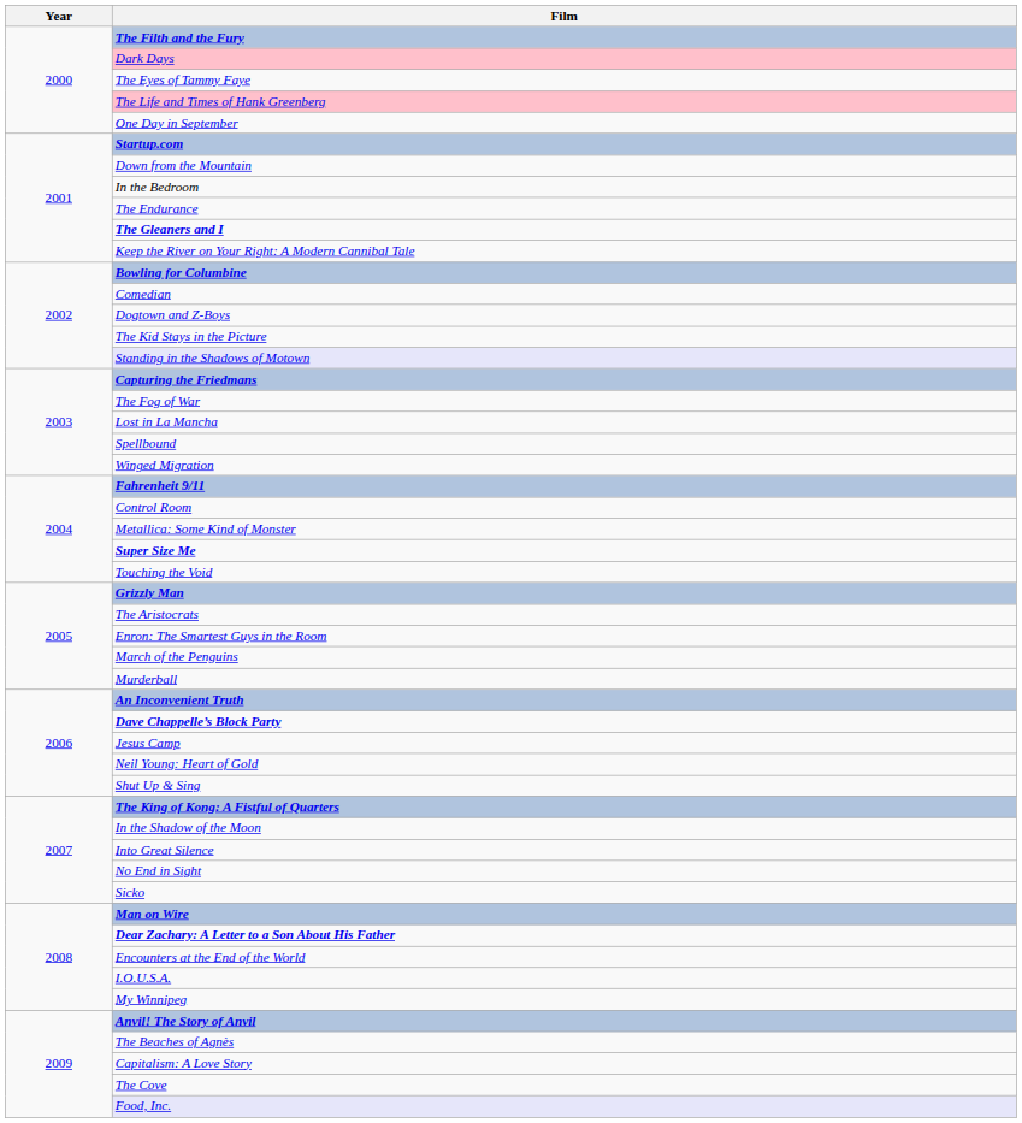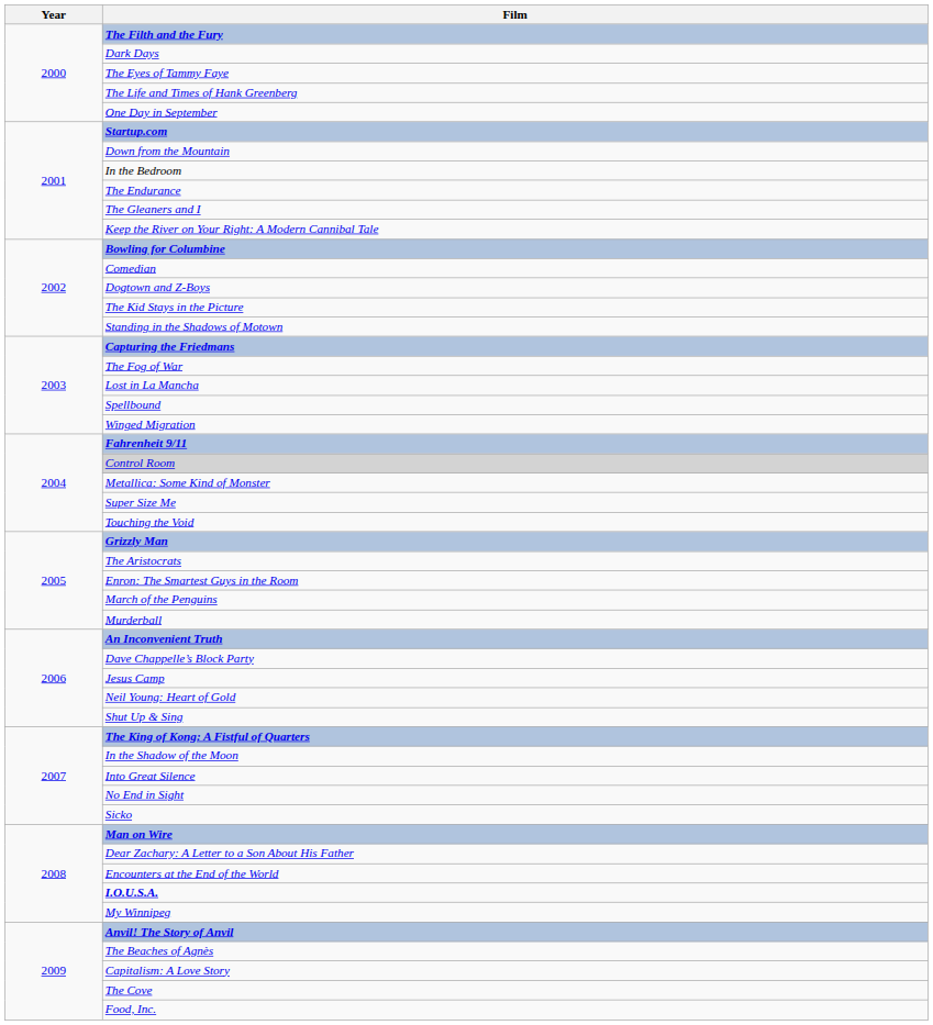Dark Days | Film: pink background -> no background
The Life and Times of Hank Greenberg | Film: pink background -> no background
The Gleaners and I | Film: bold -> normal
Standing in the Shadows of Motown | Film: lavender background -> no background
Control Room | Film: no background -> lightgrey background
Super Size Me | Film: bold -> normal
Dave Chappelle’s Block Party | Film: bold -> normal
Dear Zachary: A Letter to a Son About His Father | Film: bold -> normal
I.O.U.S.A. | Film: normal -> bold
Food, Inc. | Film: lavender background -> no background
